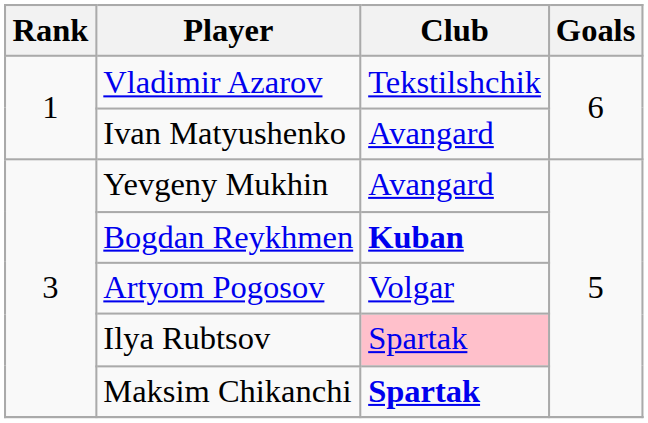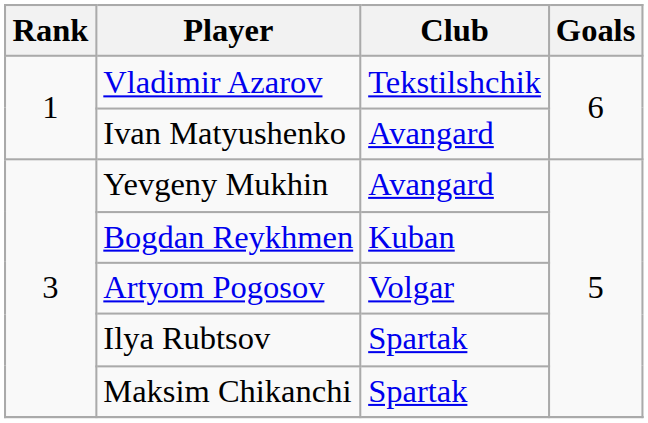Bogdan Reykhmen | Club: bold -> normal
Ilya Rubtsov | Club: pink background -> no background
Maksim Chikanchi | Club: bold -> normal
